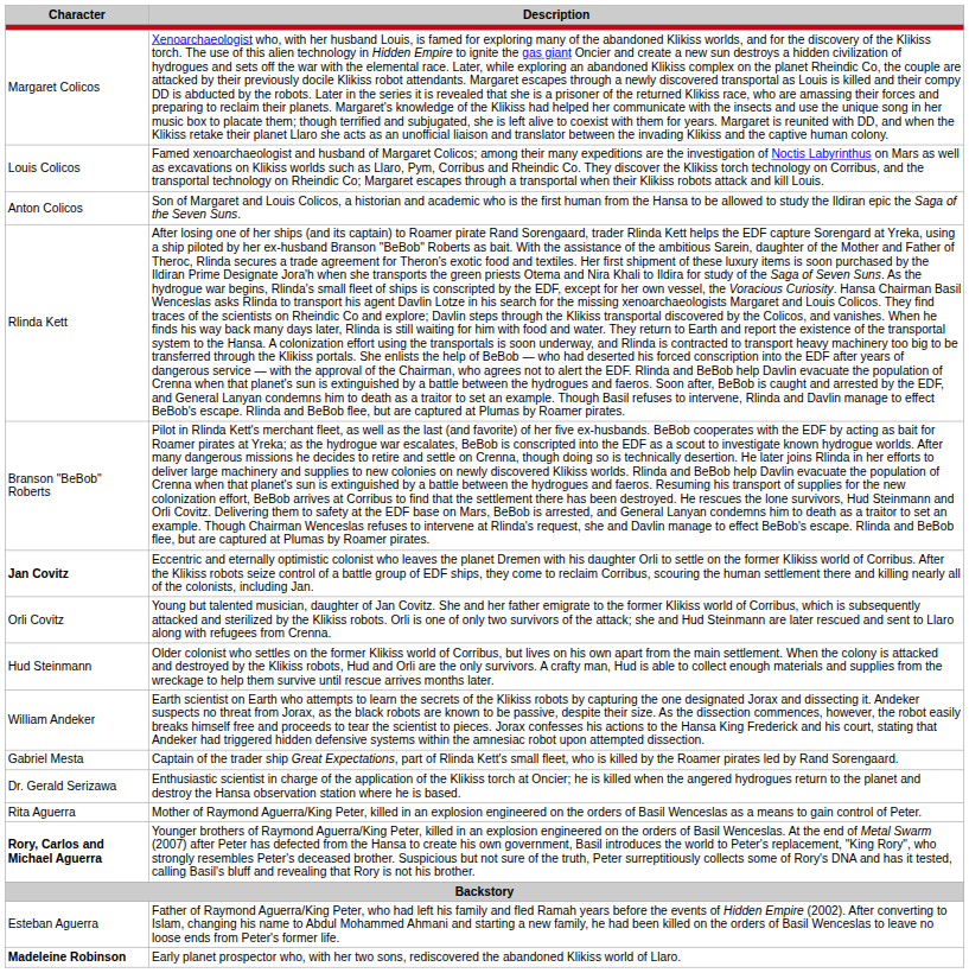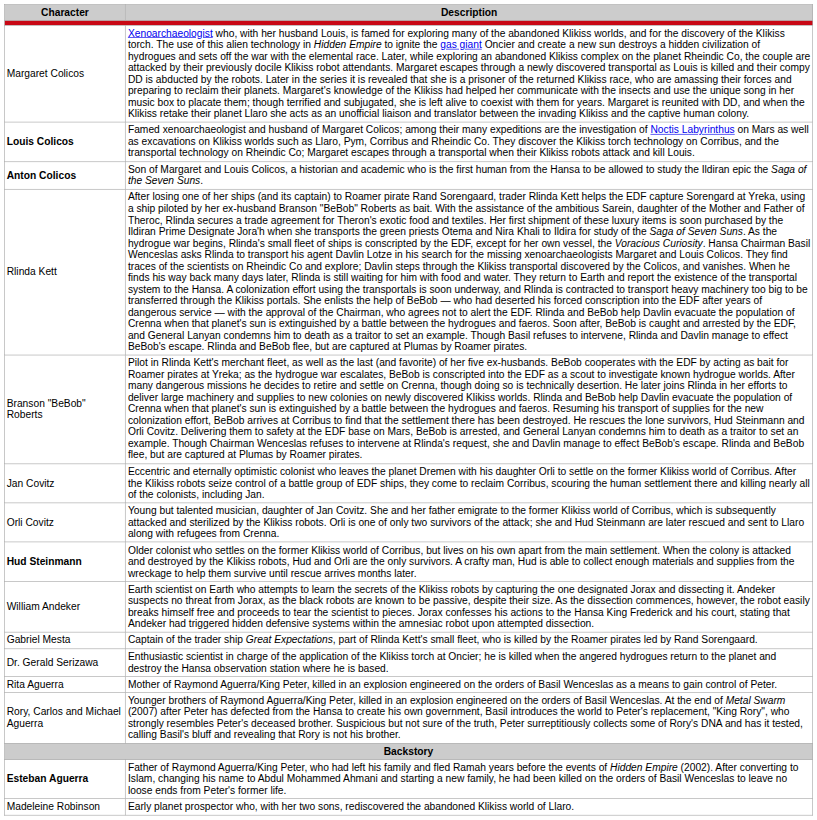Louis Colicos | Character: normal -> bold
Anton Colicos | Character: normal -> bold
Jan Covitz | Character: bold -> normal
Hud Steinmann | Character: normal -> bold
Rory, Carlos and Michael Aguerra | Character: bold -> normal
Esteban Aguerra | Character: normal -> bold
Madeleine Robinson | Character: bold -> normal
